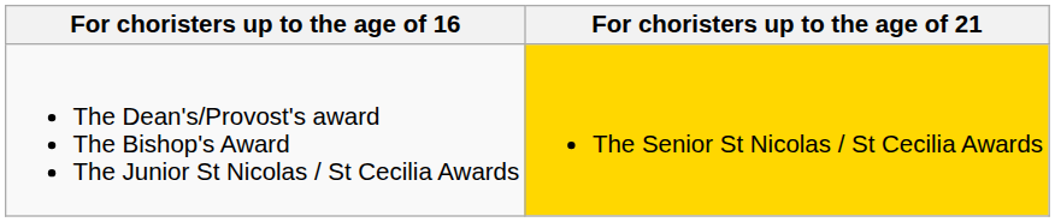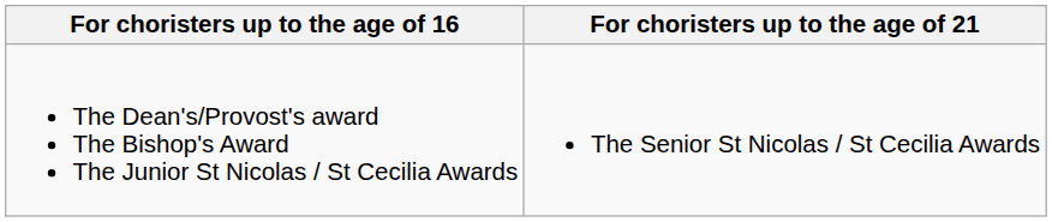row 2 | For choristers up to the age of 21: gold background -> no background
